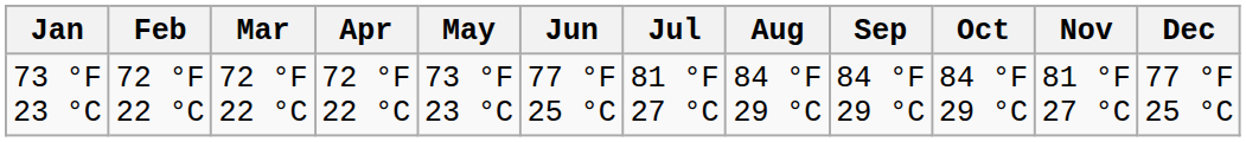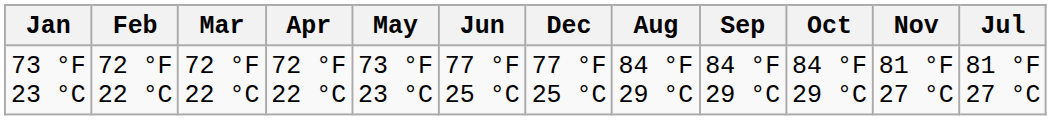columns swapped: Jul <-> Dec
